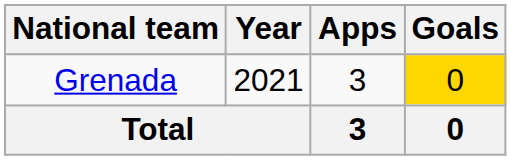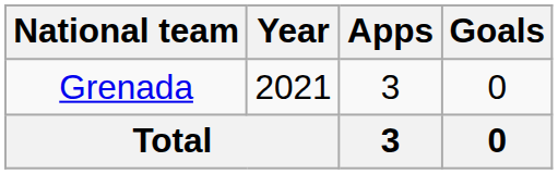Grenada | Goals: gold background -> no background
